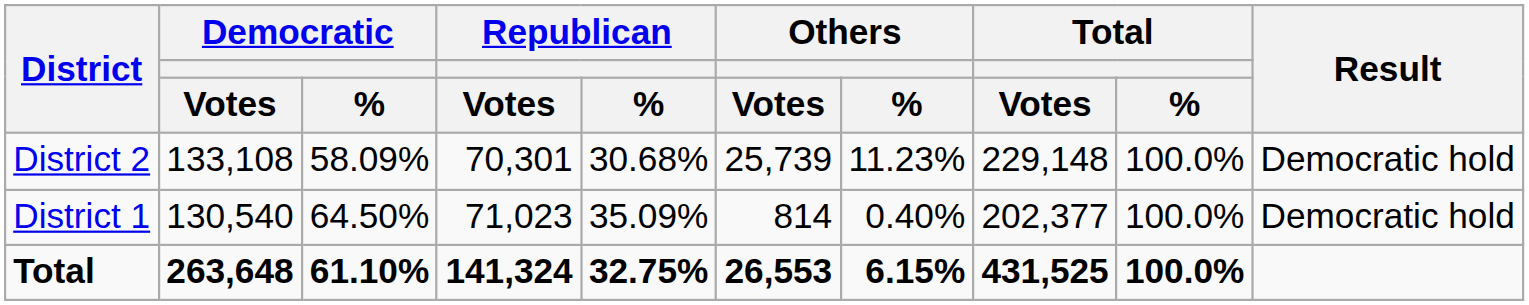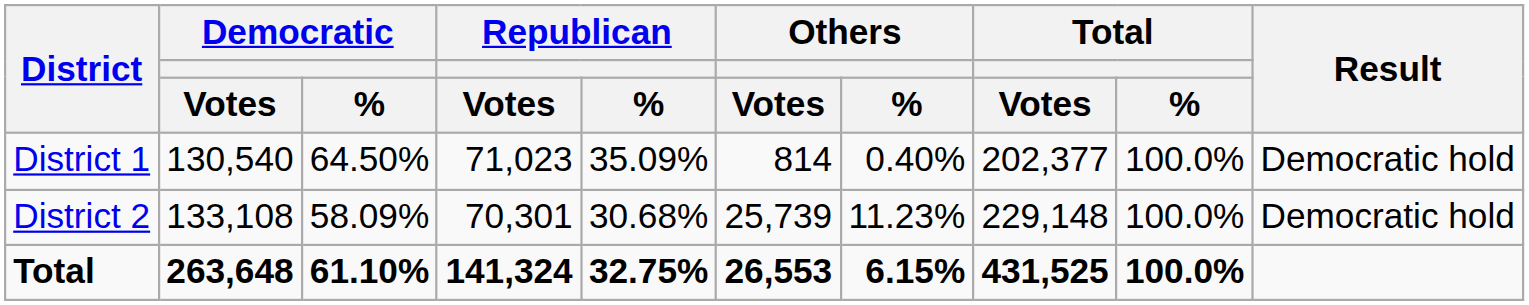rows swapped: District 1 <-> District 2
